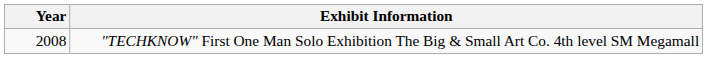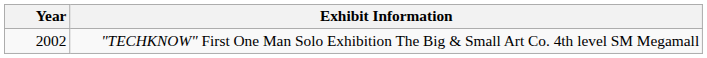row 2 | Year: 2008 -> 2002
